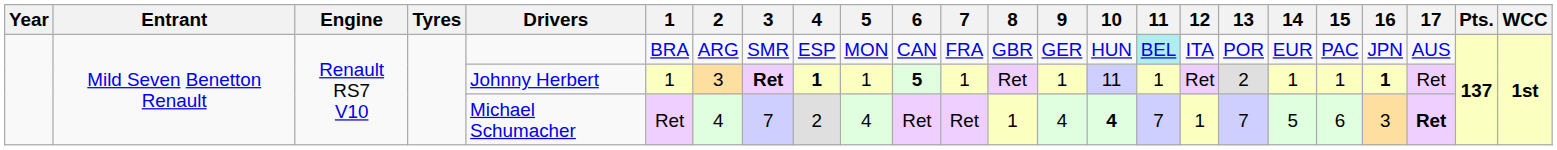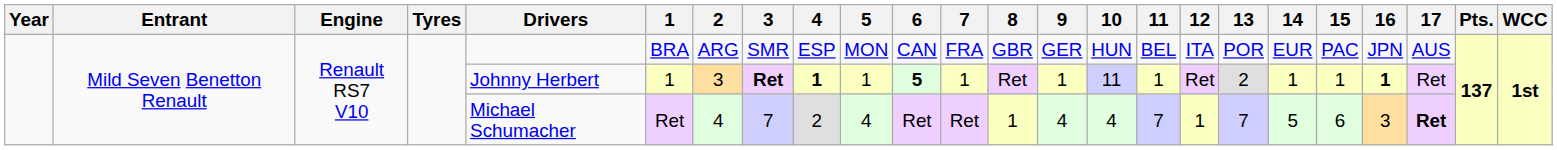row 2 | 11: paleturquoise background -> no background
row 4 | 10: bold -> normal
